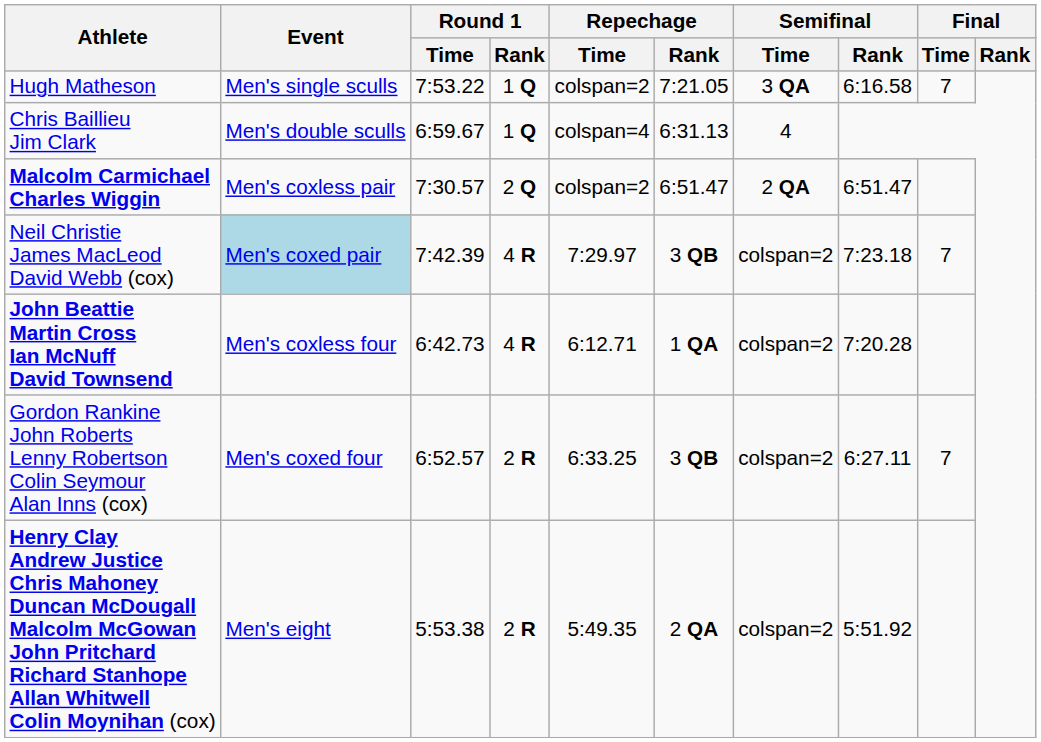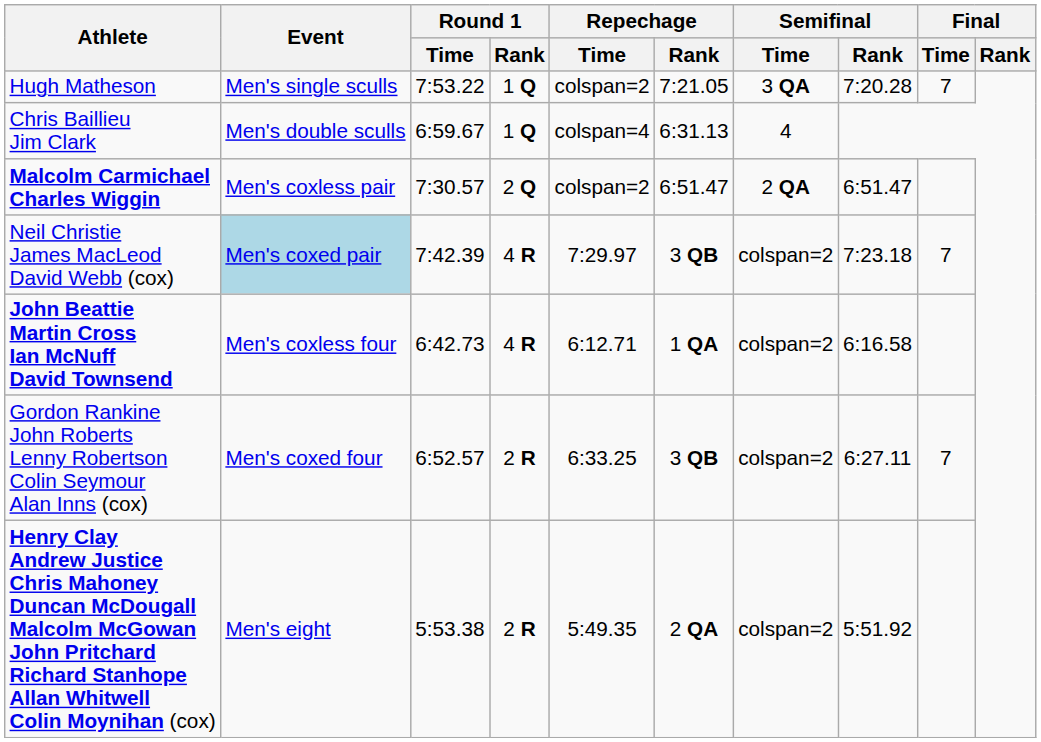Hugh Matheson | Semifinal / Rank: 6:16.58 -> 7:20.28
John Beattie Martin Cross Ian McNuff David Townsend | Semifinal / Rank: 7:20.28 -> 6:16.58
